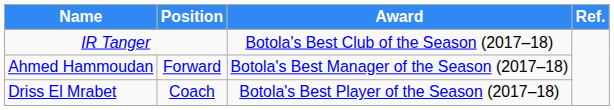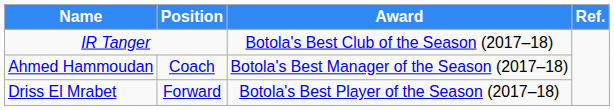Ahmed Hammoudan | Position: Forward -> Coach
Driss El Mrabet | Position: Coach -> Forward
